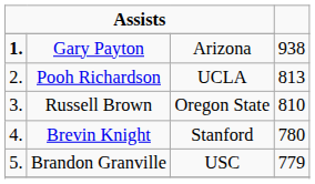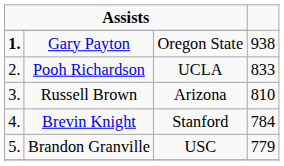Gary Payton | column 3: Arizona -> Oregon State
Pooh Richardson | column 4: 813 -> 833
Russell Brown | column 3: Oregon State -> Arizona
Brevin Knight | column 4: 780 -> 784
